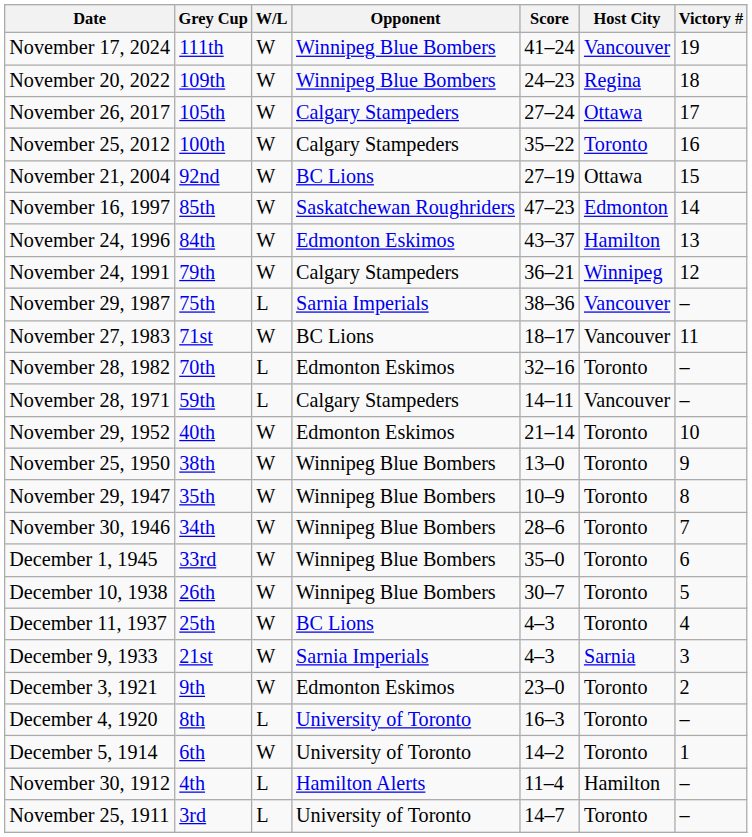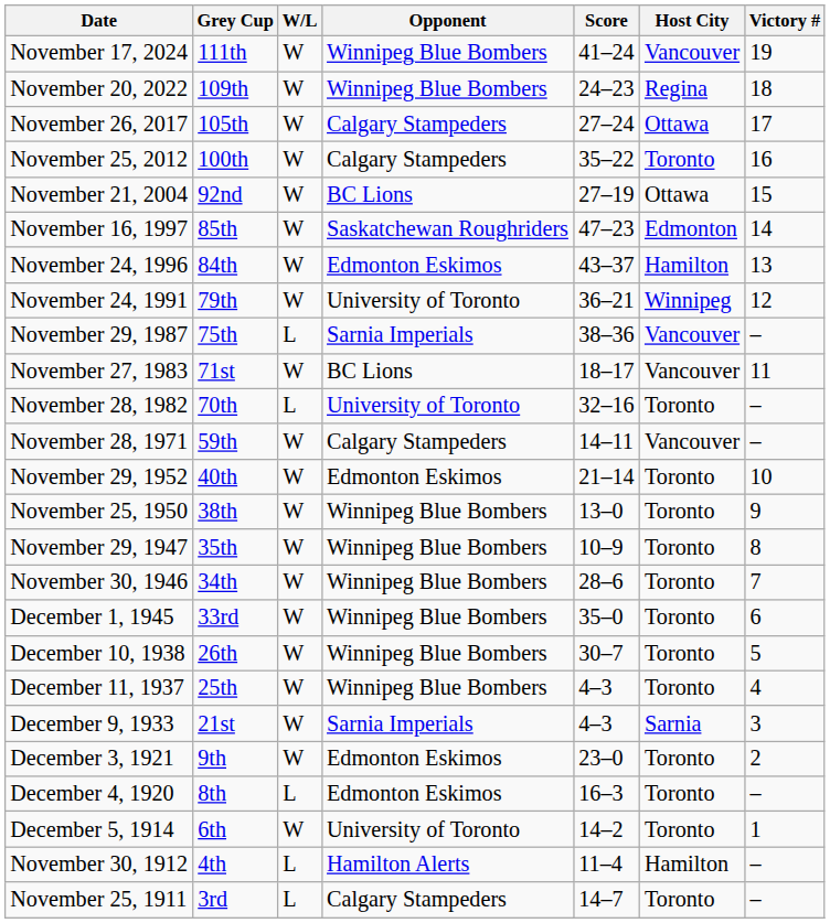November 24, 1991 | Opponent: Calgary Stampeders -> University of Toronto
November 28, 1982 | Opponent: Edmonton Eskimos -> University of Toronto
November 28, 1971 | W/L: L -> W
December 11, 1937 | Opponent: BC Lions -> Winnipeg Blue Bombers
December 4, 1920 | Opponent: University of Toronto -> Edmonton Eskimos
November 25, 1911 | Opponent: University of Toronto -> Calgary Stampeders
